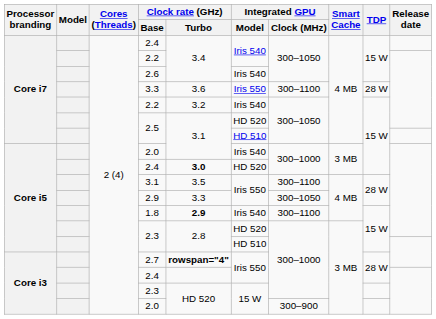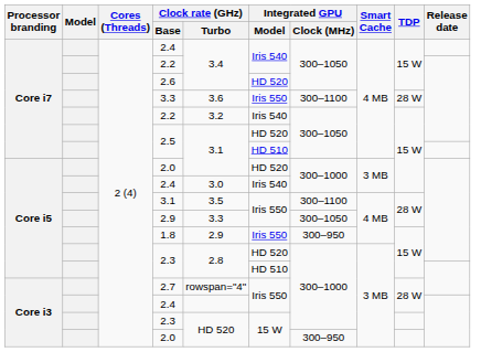2.6 | Integrated GPU / Model: Iris 540 -> HD 520
Core i5 / 2.0 | Integrated GPU / Model: Iris 540 -> HD 520
Core i5 / 2.4 | Clock rate (GHz) / Turbo: bold -> normal
Core i5 / 2.4 | Integrated GPU / Model: HD 520 -> Iris 540
1.8 | Clock rate (GHz) / Turbo: bold -> normal
1.8 | Integrated GPU / Model: Iris 540 -> Iris 550
1.8 | Integrated GPU / Clock (MHz): 300–1100 -> 300–950
2.7 | Clock rate (GHz) / Turbo: bold -> normal
Core i3 / 2.0 | Integrated GPU / Clock (MHz): 300–900 -> 300–950
